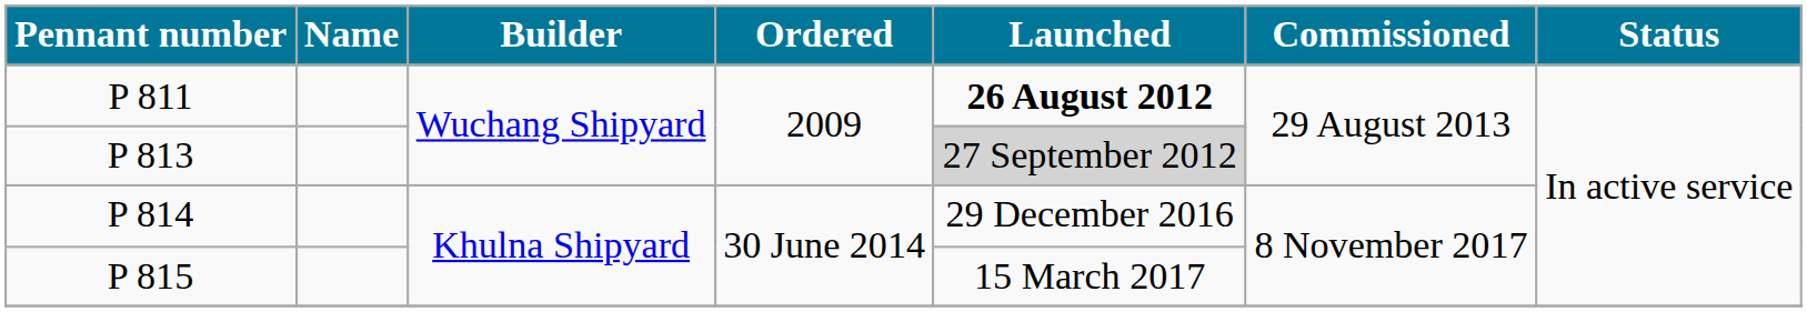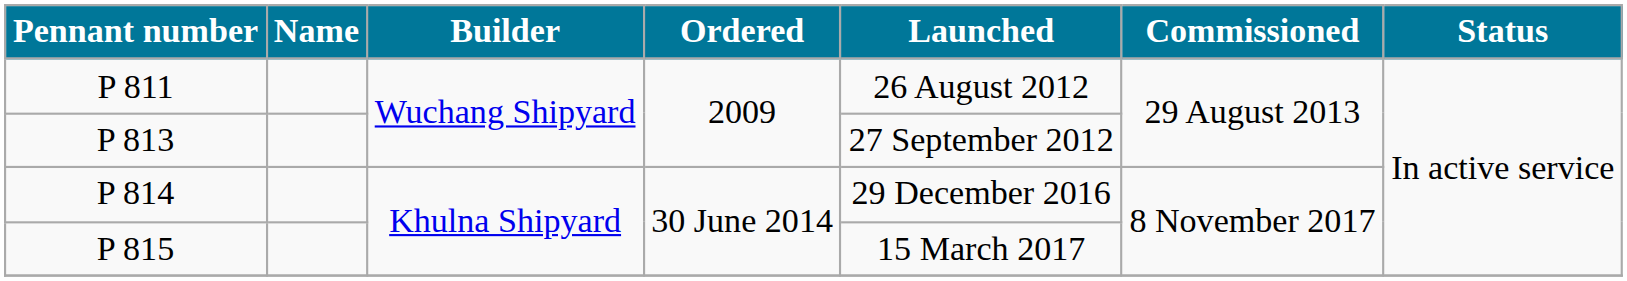P 811 | Launched: bold -> normal
P 813 | Launched: lightgrey background -> no background
